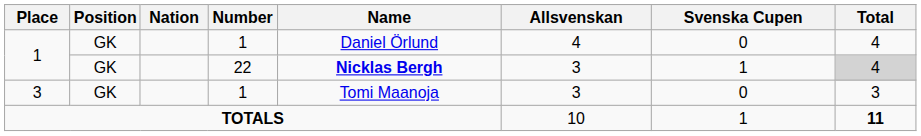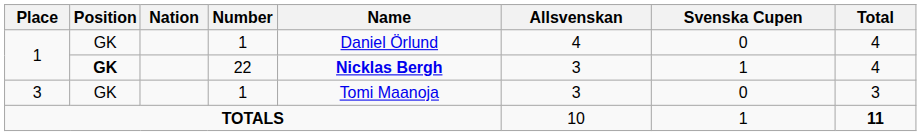1 / 22 | Position: normal -> bold
1 / 22 | Total: lightgrey background -> no background
